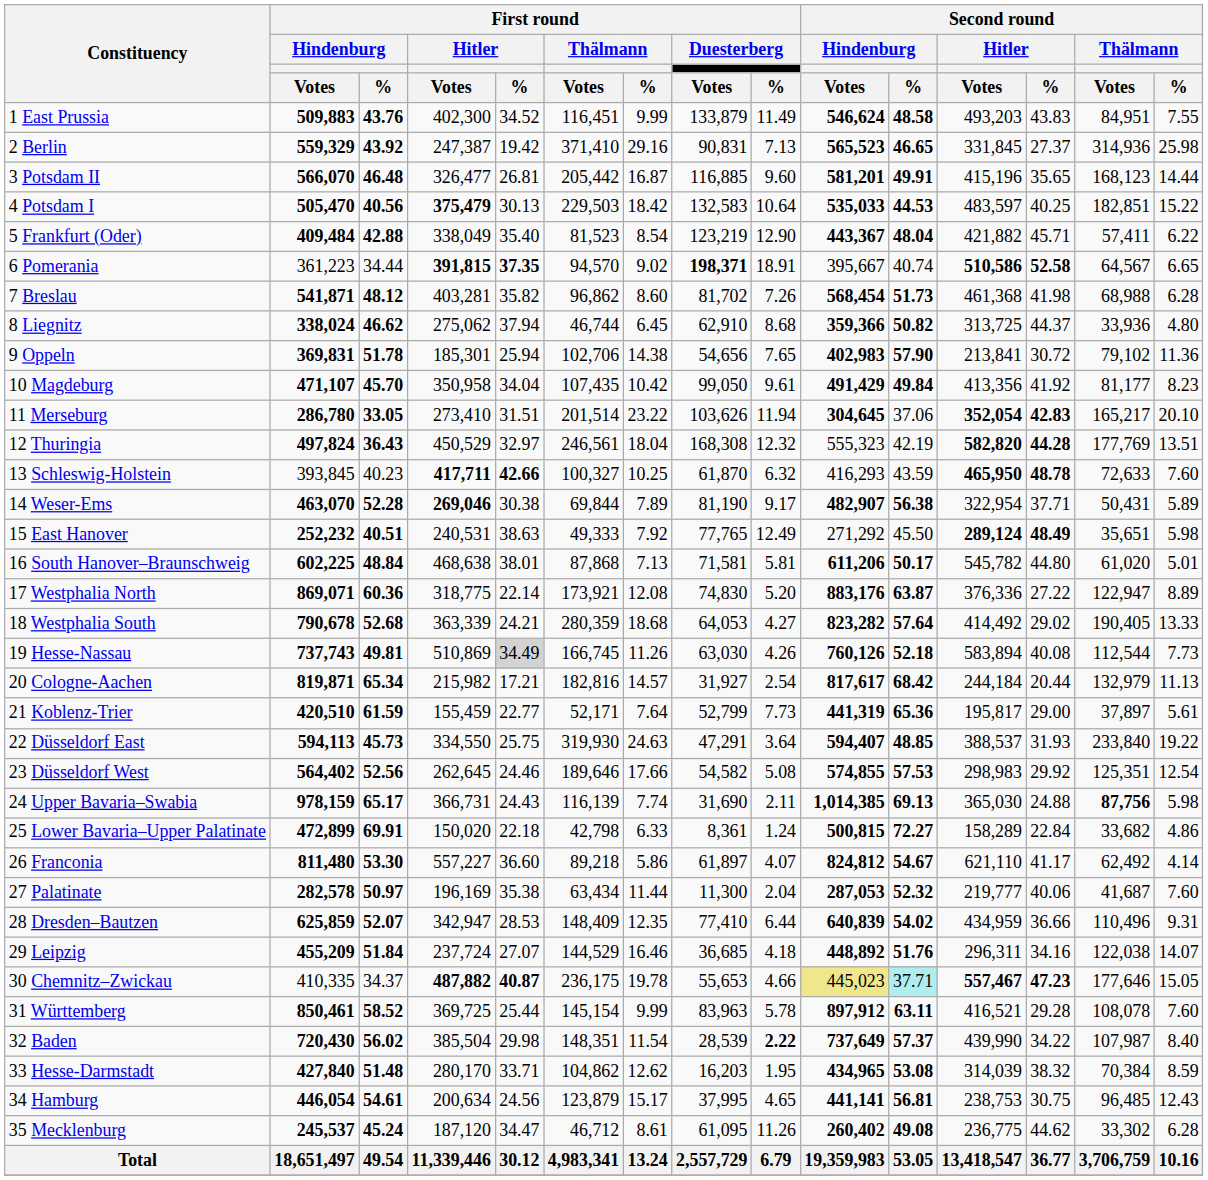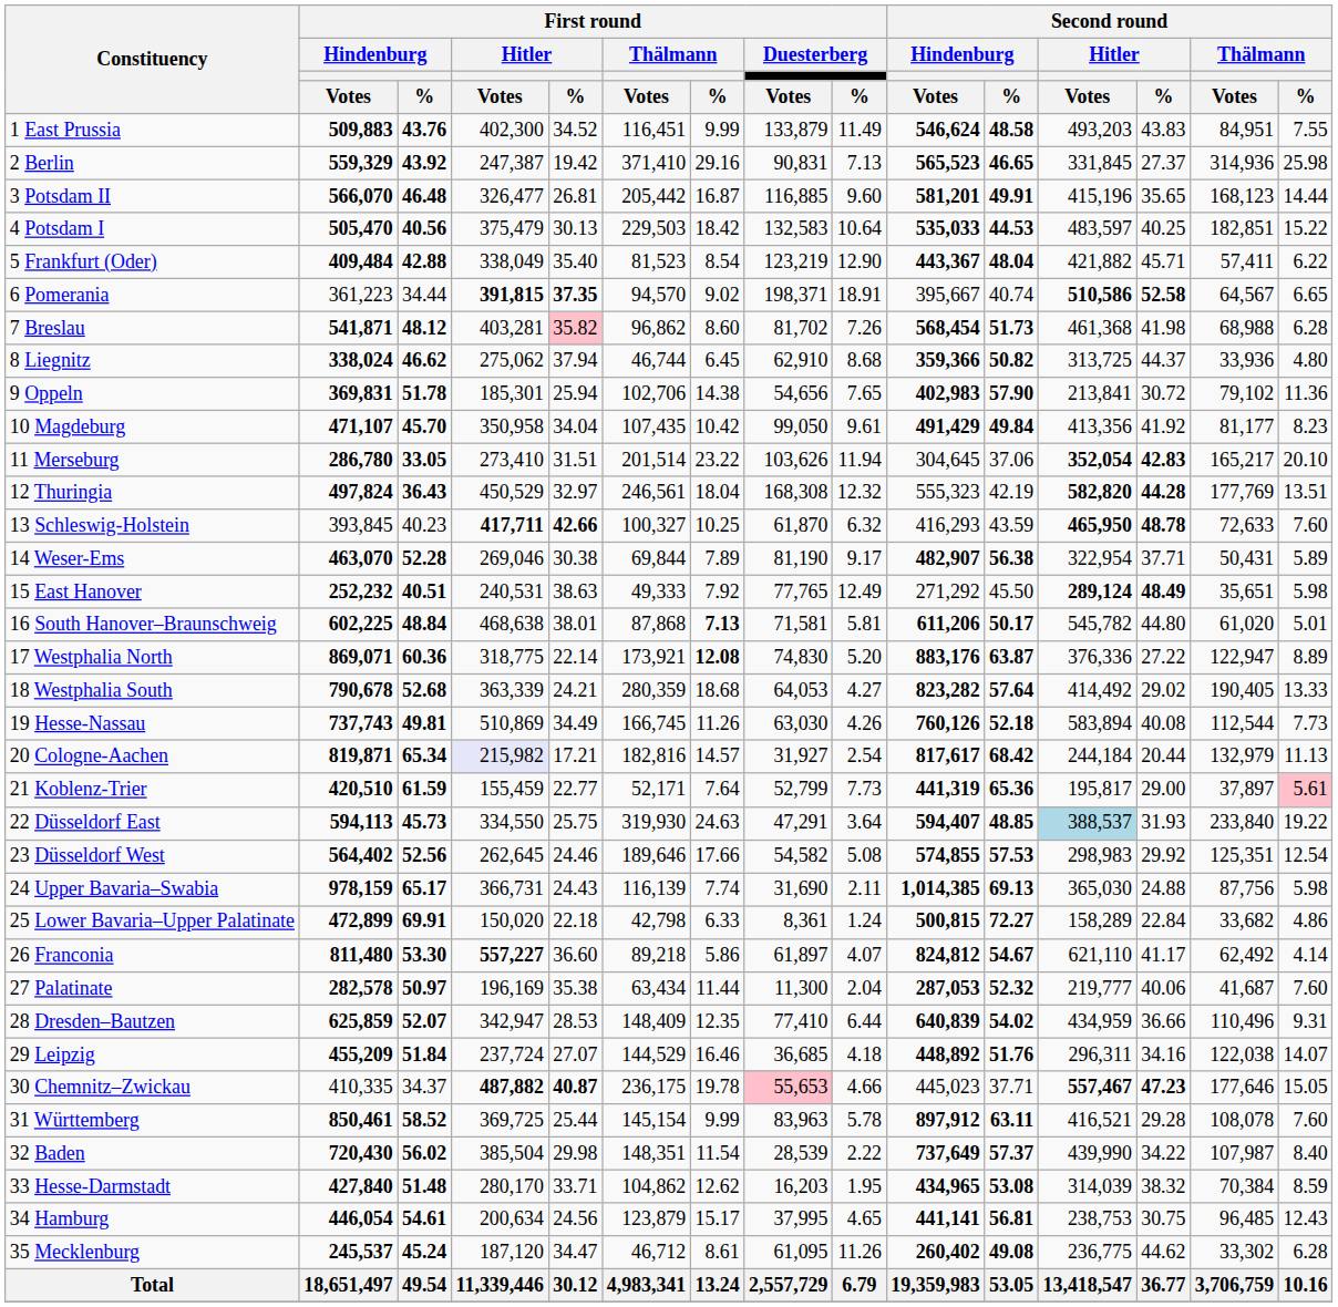4 Potsdam I | First round / Hitler / Votes: bold -> normal
6 Pomerania | First round / Duesterberg / Votes: bold -> normal
7 Breslau | First round / Hitler / %: no background -> pink background
11 Merseburg | Second round / Hindenburg / Votes: bold -> normal
14 Weser-Ems | First round / Hitler / Votes: bold -> normal
16 South Hanover–Braunschweig | First round / Thälmann / %: normal -> bold
17 Westphalia North | First round / Thälmann / %: normal -> bold
19 Hesse-Nassau | First round / Hitler / %: lightgrey background -> no background
20 Cologne-Aachen | First round / Hitler / Votes: no background -> lavender background
21 Koblenz-Trier | Second round / Thälmann / %: no background -> pink background
22 Düsseldorf East | Second round / Hitler / Votes: no background -> lightblue background
24 Upper Bavaria–Swabia | Second round / Thälmann / Votes: bold -> normal
26 Franconia | First round / Hitler / Votes: normal -> bold
30 Chemnitz–Zwickau | First round / Duesterberg / Votes: no background -> pink background
30 Chemnitz–Zwickau | Second round / Hindenburg / Votes: khaki background -> no background
30 Chemnitz–Zwickau | Second round / Hindenburg / %: paleturquoise background -> no background
32 Baden | First round / Duesterberg / %: bold -> normal
